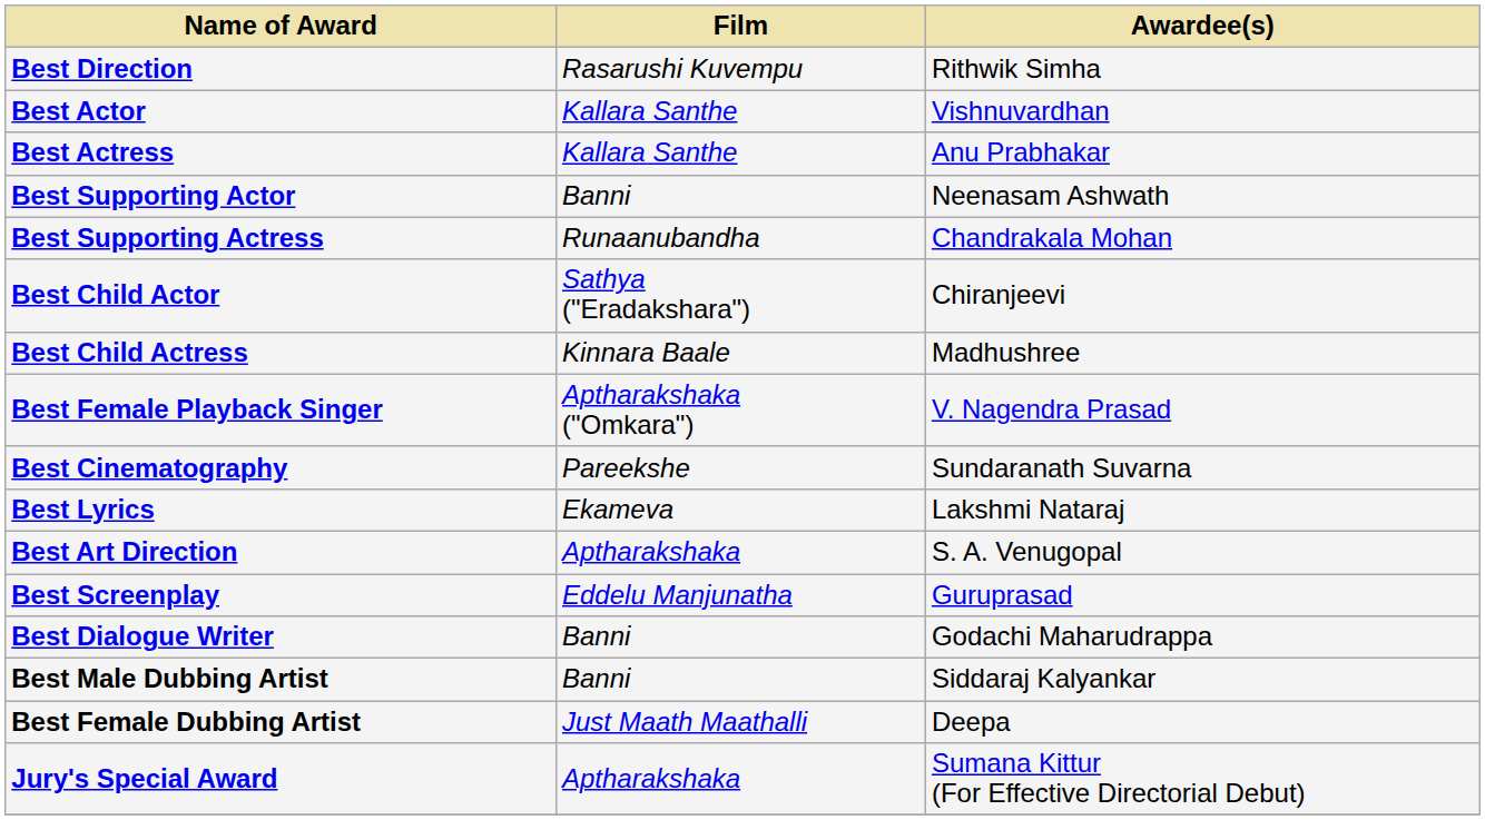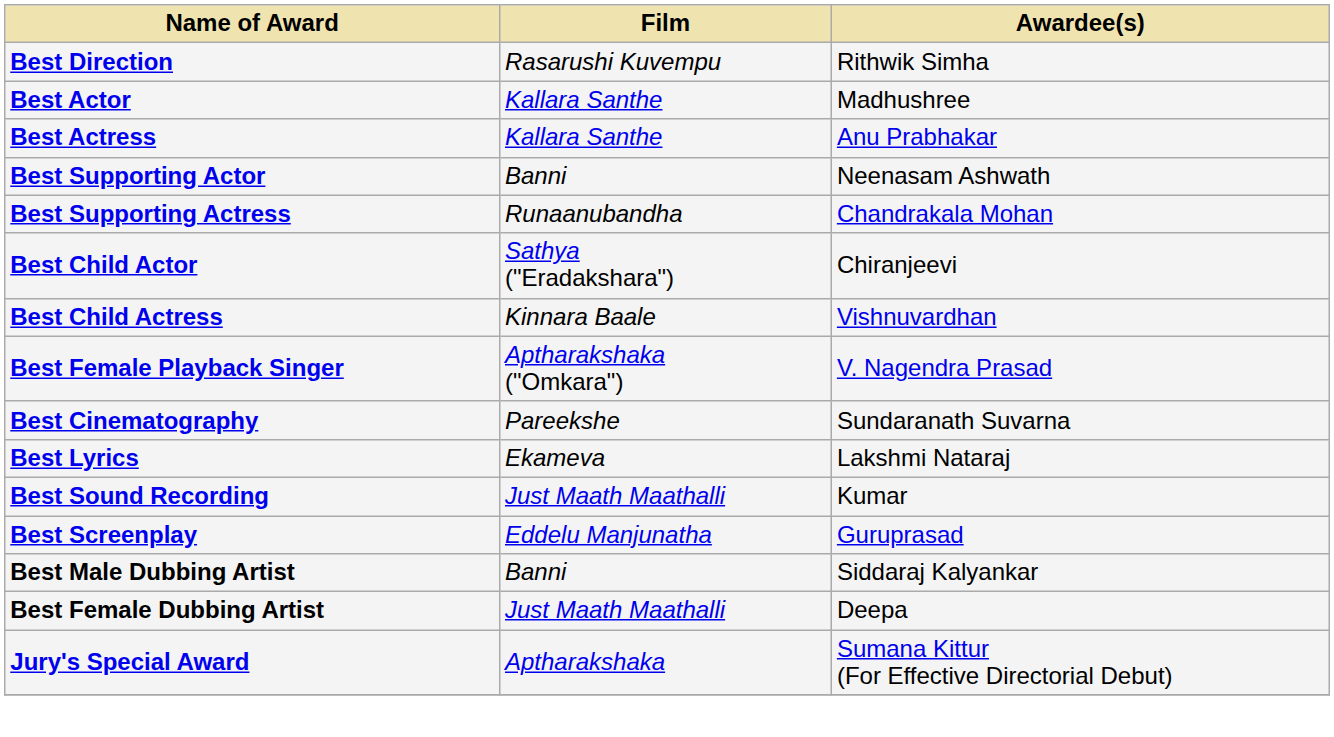Best Actor | Awardee(s): Vishnuvardhan -> Madhushree
Best Child Actress | Awardee(s): Madhushree -> Vishnuvardhan
+ row: Best Sound Recording | Just Maath Maathalli | Kumar
- row: Best Art Direction | Aptharakshaka | S. A. Venugopal
- row: Best Dialogue Writer | Banni | Godachi Maharudrappa
